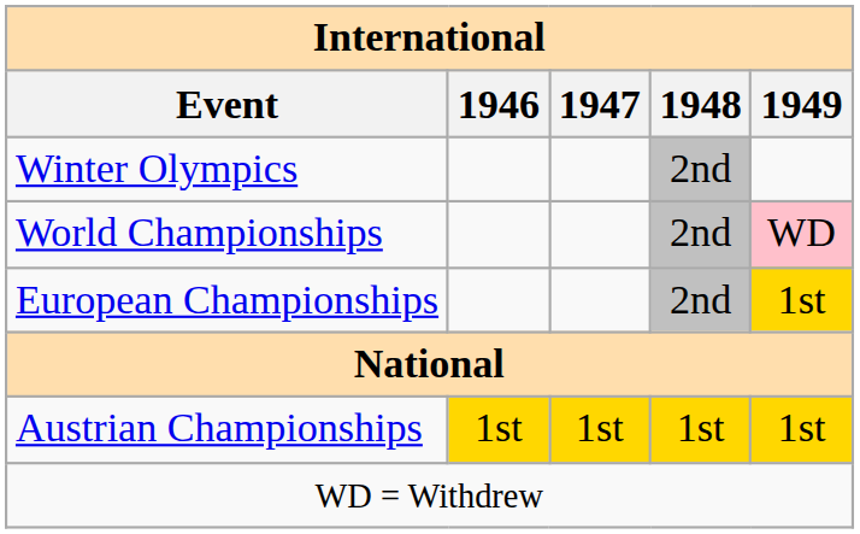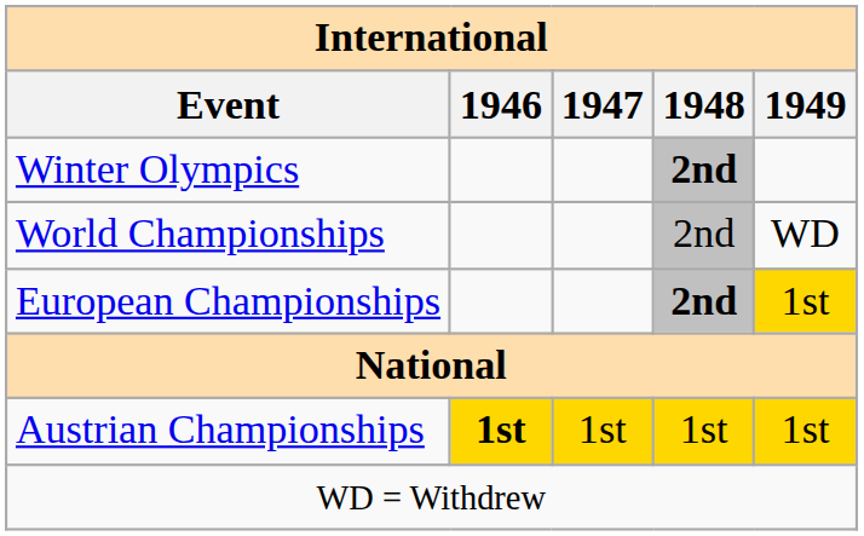Winter Olympics | 1948: normal -> bold
World Championships | 1949: pink background -> no background
European Championships | 1948: normal -> bold
Austrian Championships | 1946: normal -> bold
